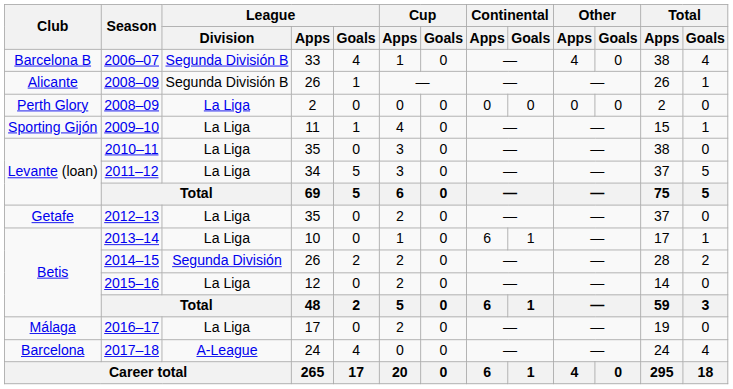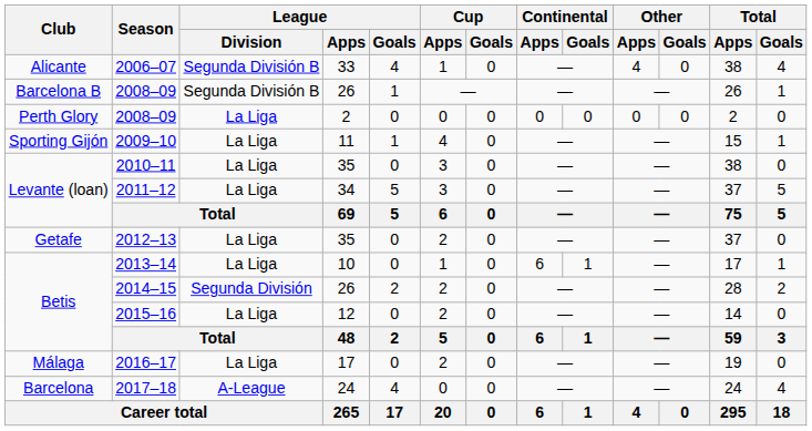2006–07 | Club: Barcelona B -> Alicante
2008–09 / 26 | Club: Alicante -> Barcelona B
